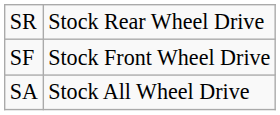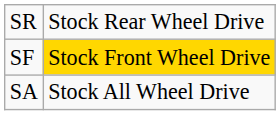SF | column 2: no background -> gold background
